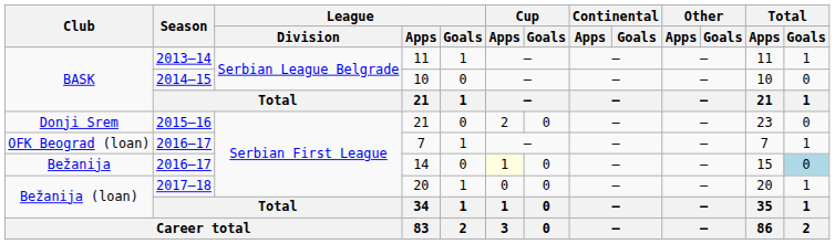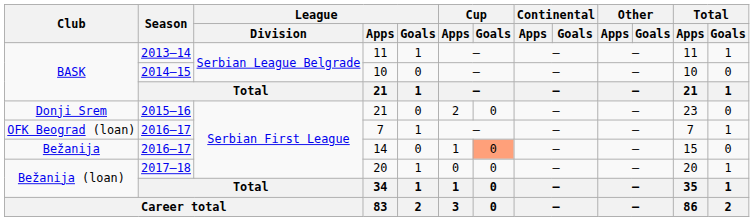14 | Cup / Apps: lightyellow background -> no background
14 | Cup / Goals: no background -> lightsalmon background
14 | Total / Goals: lightblue background -> no background
